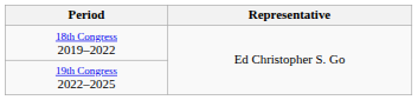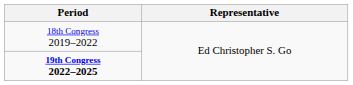19th Congress 2022–2025 | Period: normal -> bold
